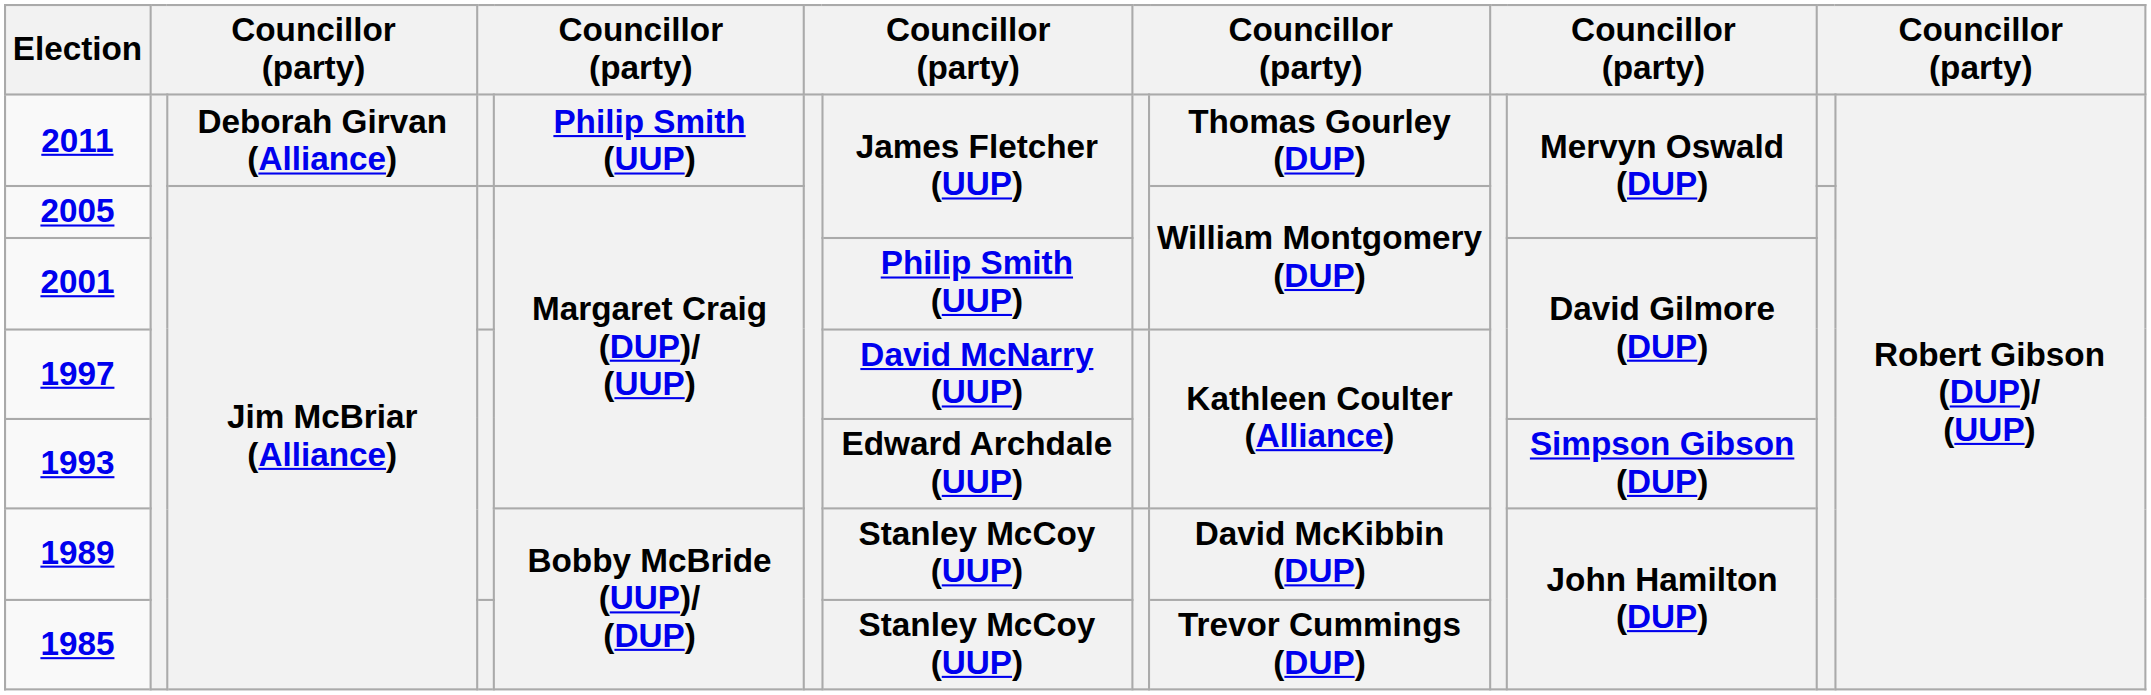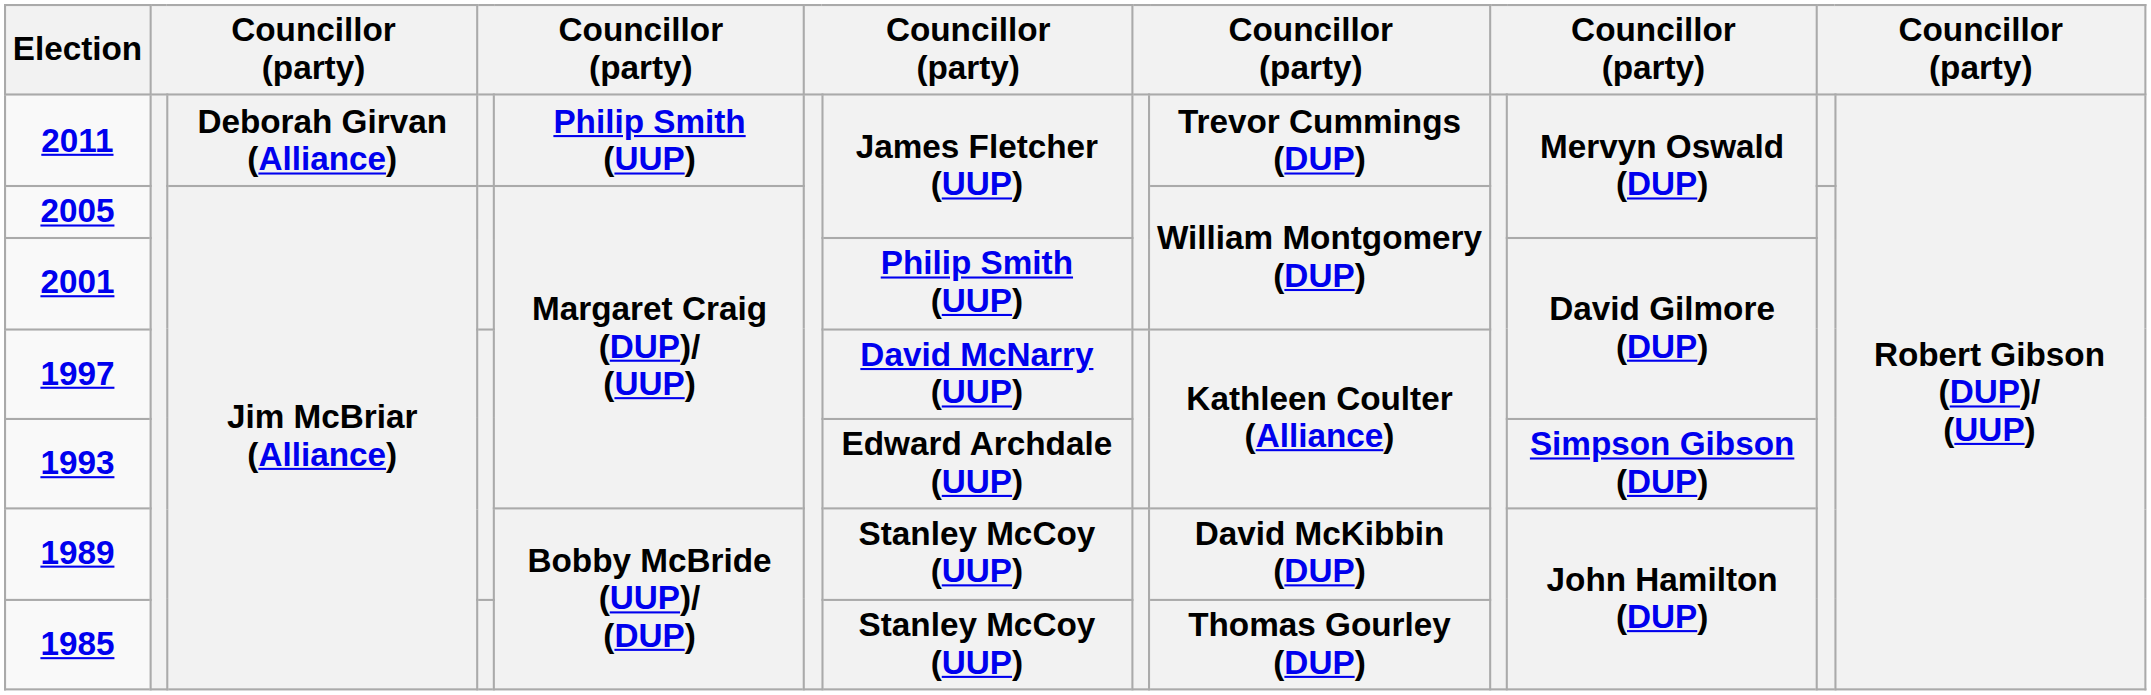2011 | column 9: Thomas Gourley (DUP) -> Trevor Cummings (DUP)
1985 | column 9: Trevor Cummings (DUP) -> Thomas Gourley (DUP)
